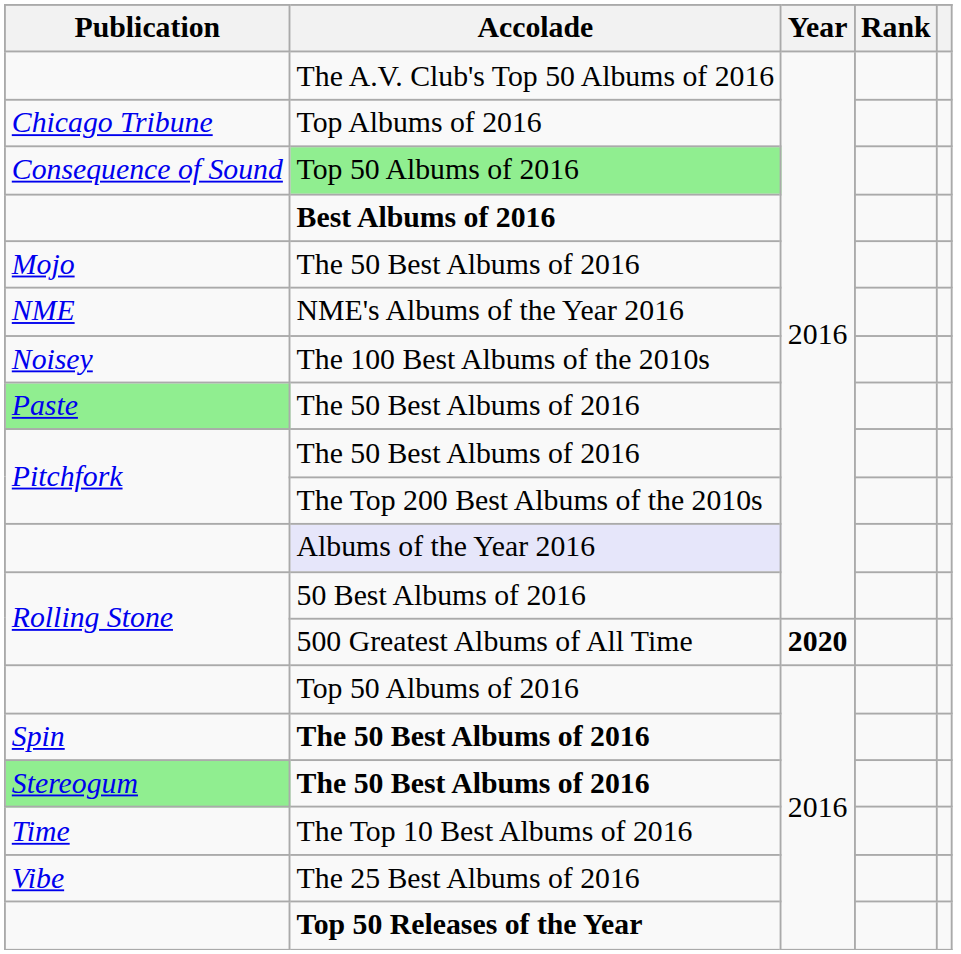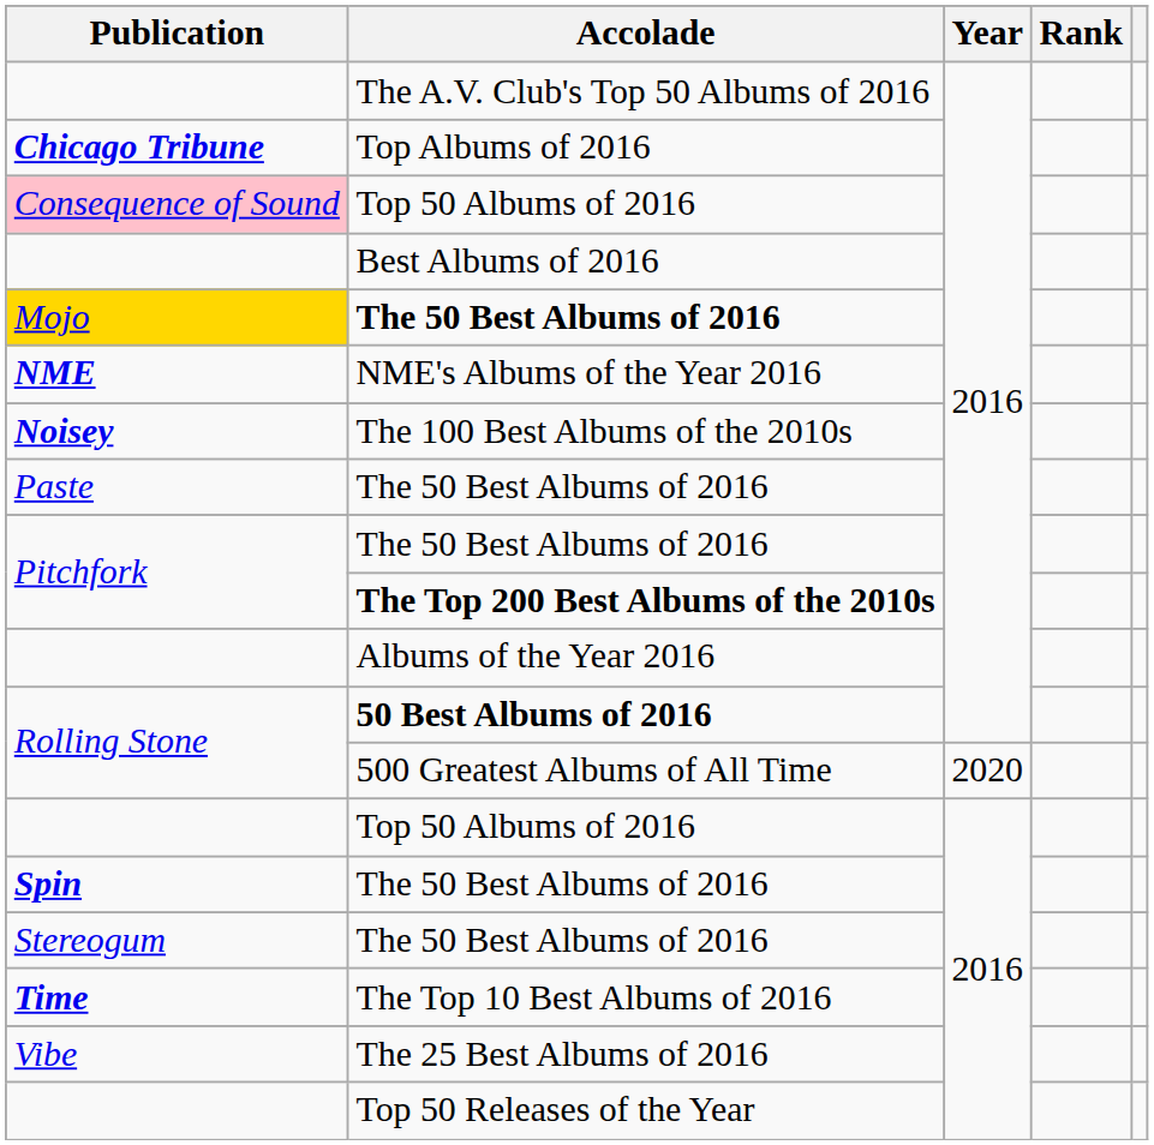Top Albums of 2016 | Publication: normal -> bold
Consequence of Sound / Top 50 Albums of 2016 | Publication: no background -> pink background
Consequence of Sound / Top 50 Albums of 2016 | Accolade: lightgreen background -> no background
Best Albums of 2016 | Accolade: bold -> normal
Mojo / The 50 Best Albums of 2016 | Publication: no background -> gold background
Mojo / The 50 Best Albums of 2016 | Accolade: normal -> bold
NME's Albums of the Year 2016 | Publication: normal -> bold
The 100 Best Albums of the 2010s | Publication: normal -> bold
Paste / The 50 Best Albums of 2016 | Publication: lightgreen background -> no background
The Top 200 Best Albums of the 2010s | Accolade: normal -> bold
Albums of the Year 2016 | Accolade: lavender background -> no background
50 Best Albums of 2016 | Accolade: normal -> bold
500 Greatest Albums of All Time | Year: bold -> normal
Spin / The 50 Best Albums of 2016 | Publication: normal -> bold
Spin / The 50 Best Albums of 2016 | Accolade: bold -> normal
Stereogum / The 50 Best Albums of 2016 | Publication: lightgreen background -> no background
Stereogum / The 50 Best Albums of 2016 | Accolade: bold -> normal
The Top 10 Best Albums of 2016 | Publication: normal -> bold
Top 50 Releases of the Year | Accolade: bold -> normal
